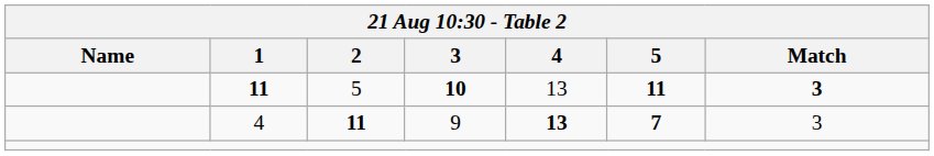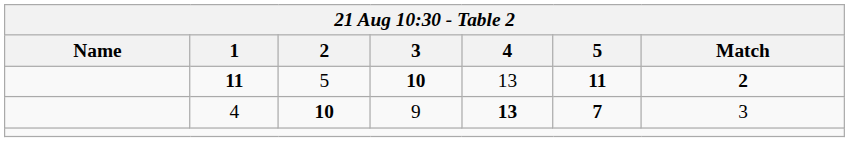row 3 | Match: 3 -> 2
row 4 | 2: 11 -> 10
